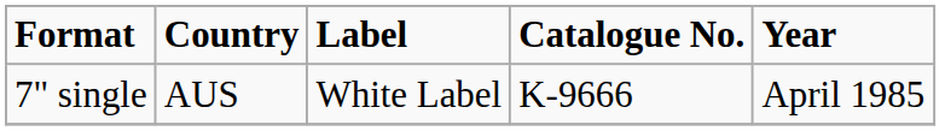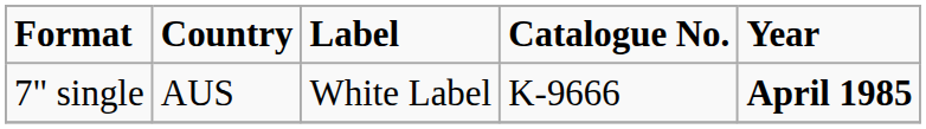7" single | Year: normal -> bold
